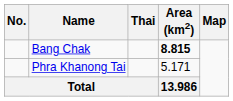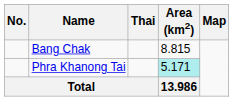Bang Chak | Area (km2): bold -> normal
Phra Khanong Tai | Area (km2): no background -> paleturquoise background
